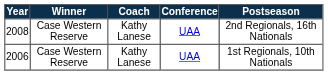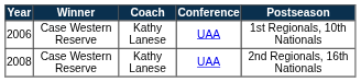rows swapped: 2006 <-> 2008
